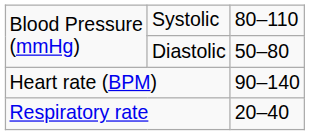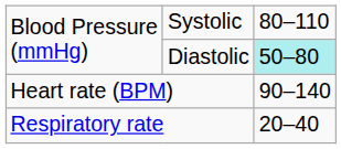Blood Pressure (mmHg) / Diastolic | column 3: no background -> paleturquoise background
